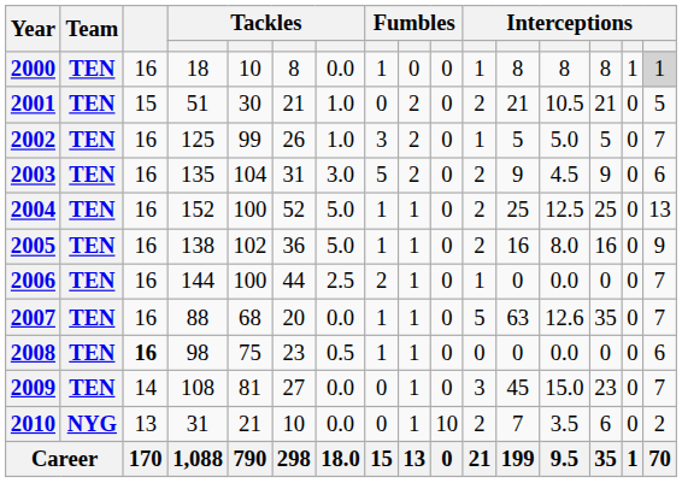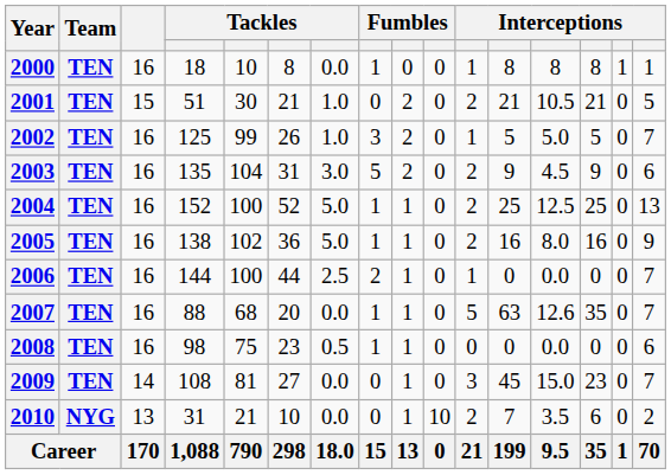2000 | column 16: lightgrey background -> no background
2008 | column 3: bold -> normal
